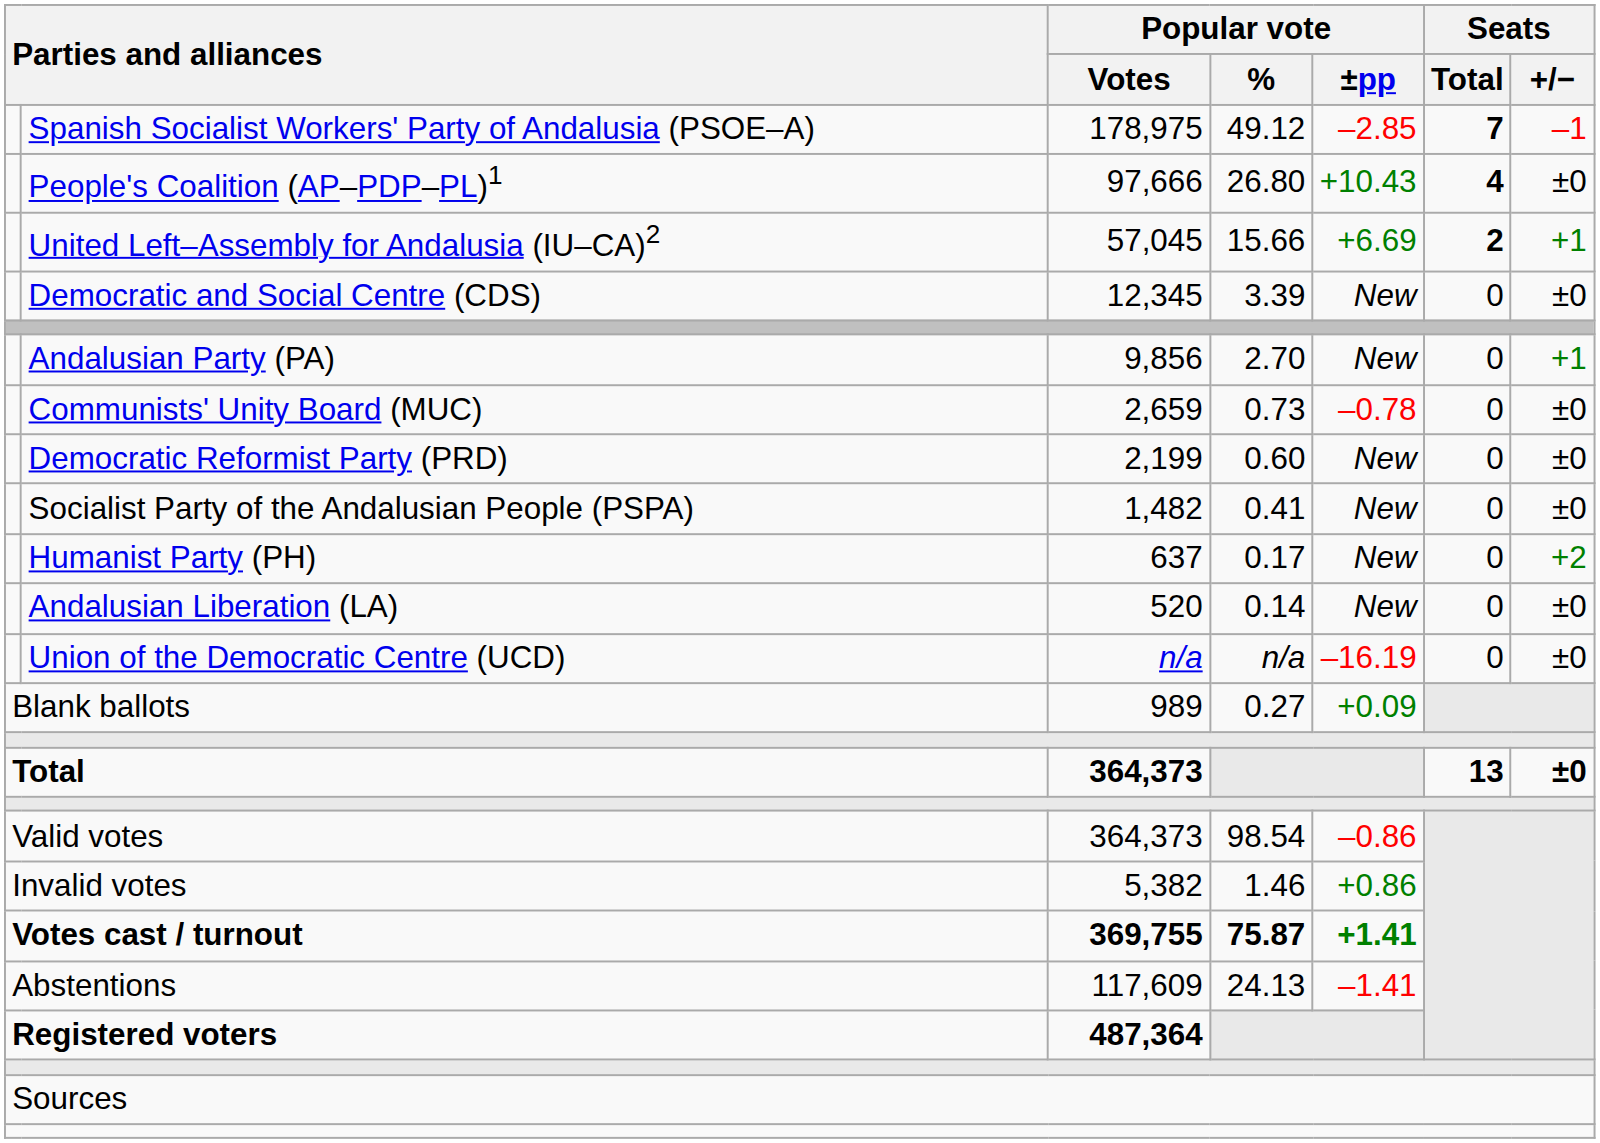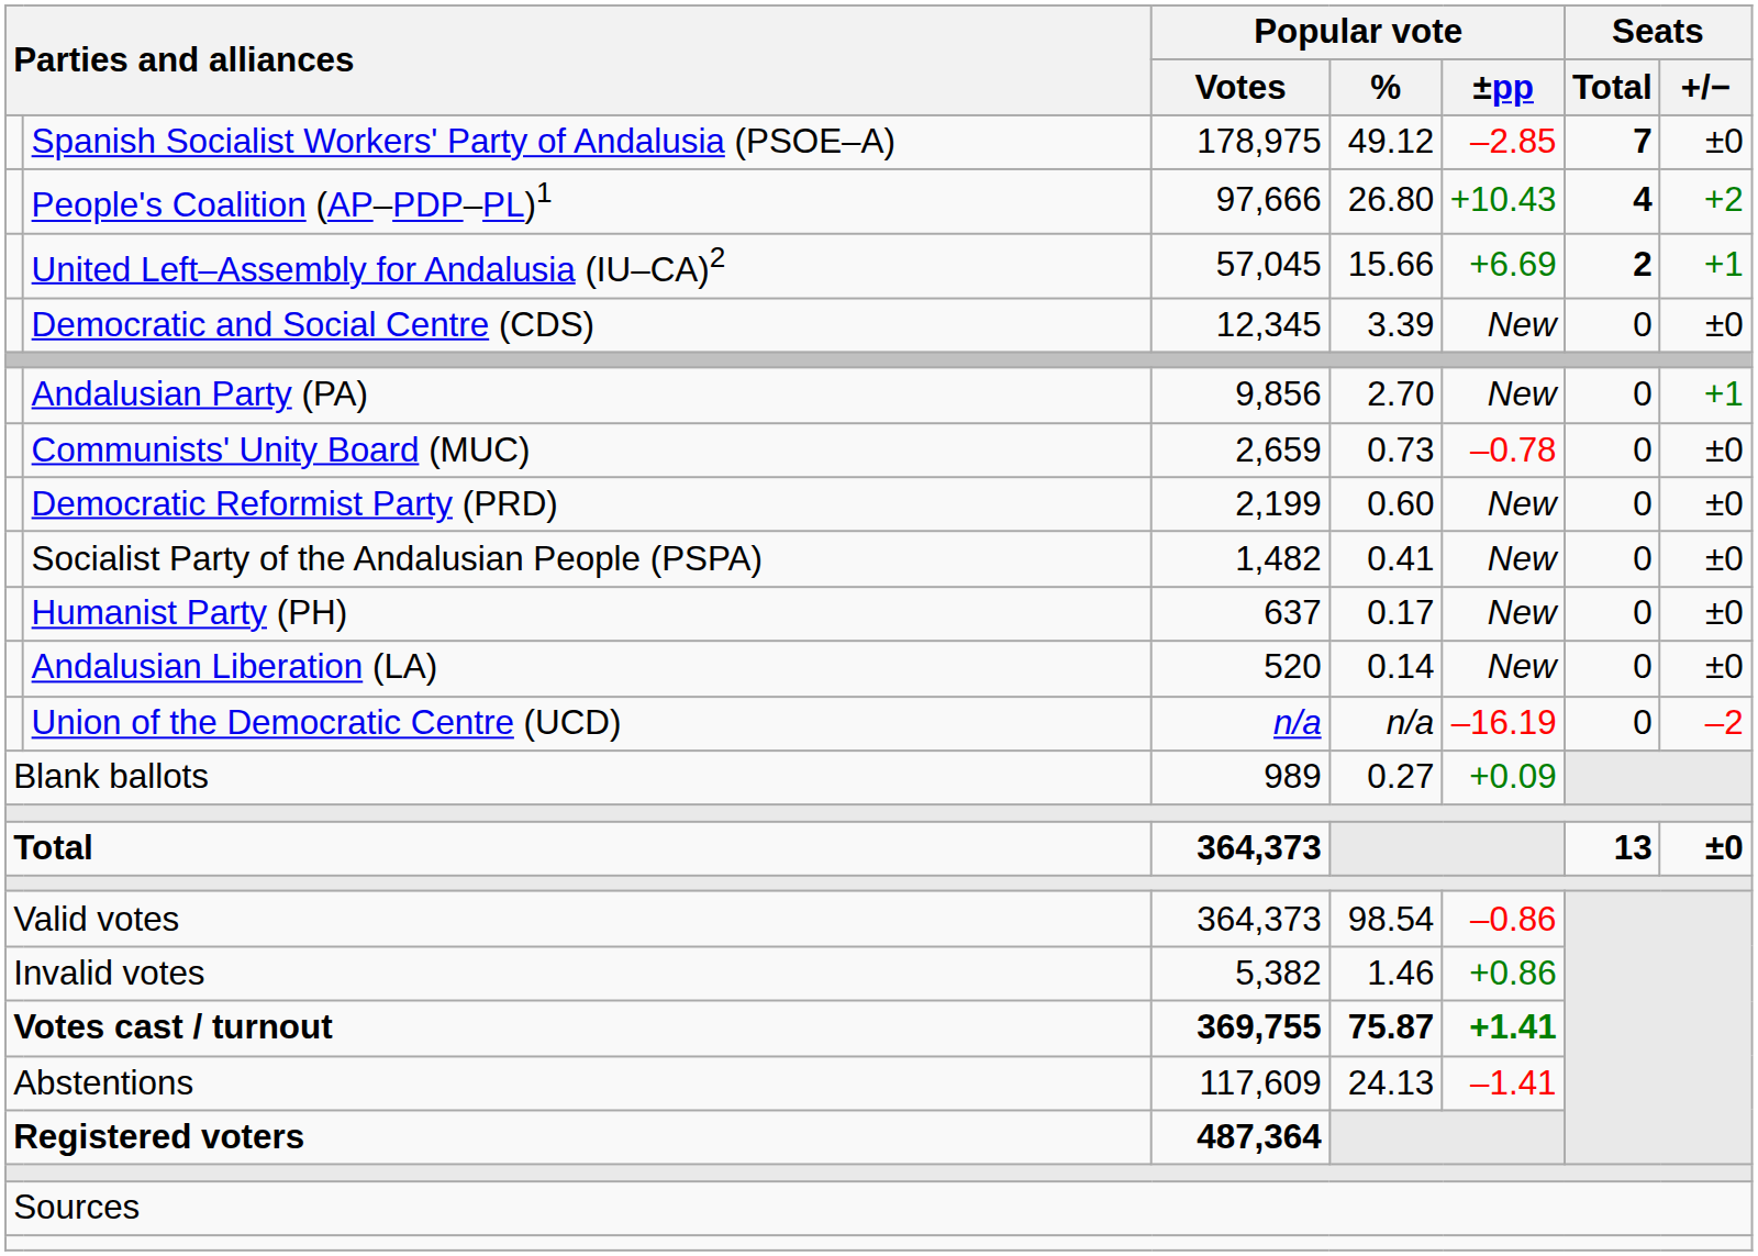Spanish Socialist Workers' Party of Andalusia (PSOE–A) | Seats / +/−: –1 -> ±0
People's Coalition (AP–PDP–PL)1 | Seats / +/−: ±0 -> +2
Humanist Party (PH) | Seats / +/−: +2 -> ±0
Union of the Democratic Centre (UCD) | Seats / +/−: ±0 -> –2
